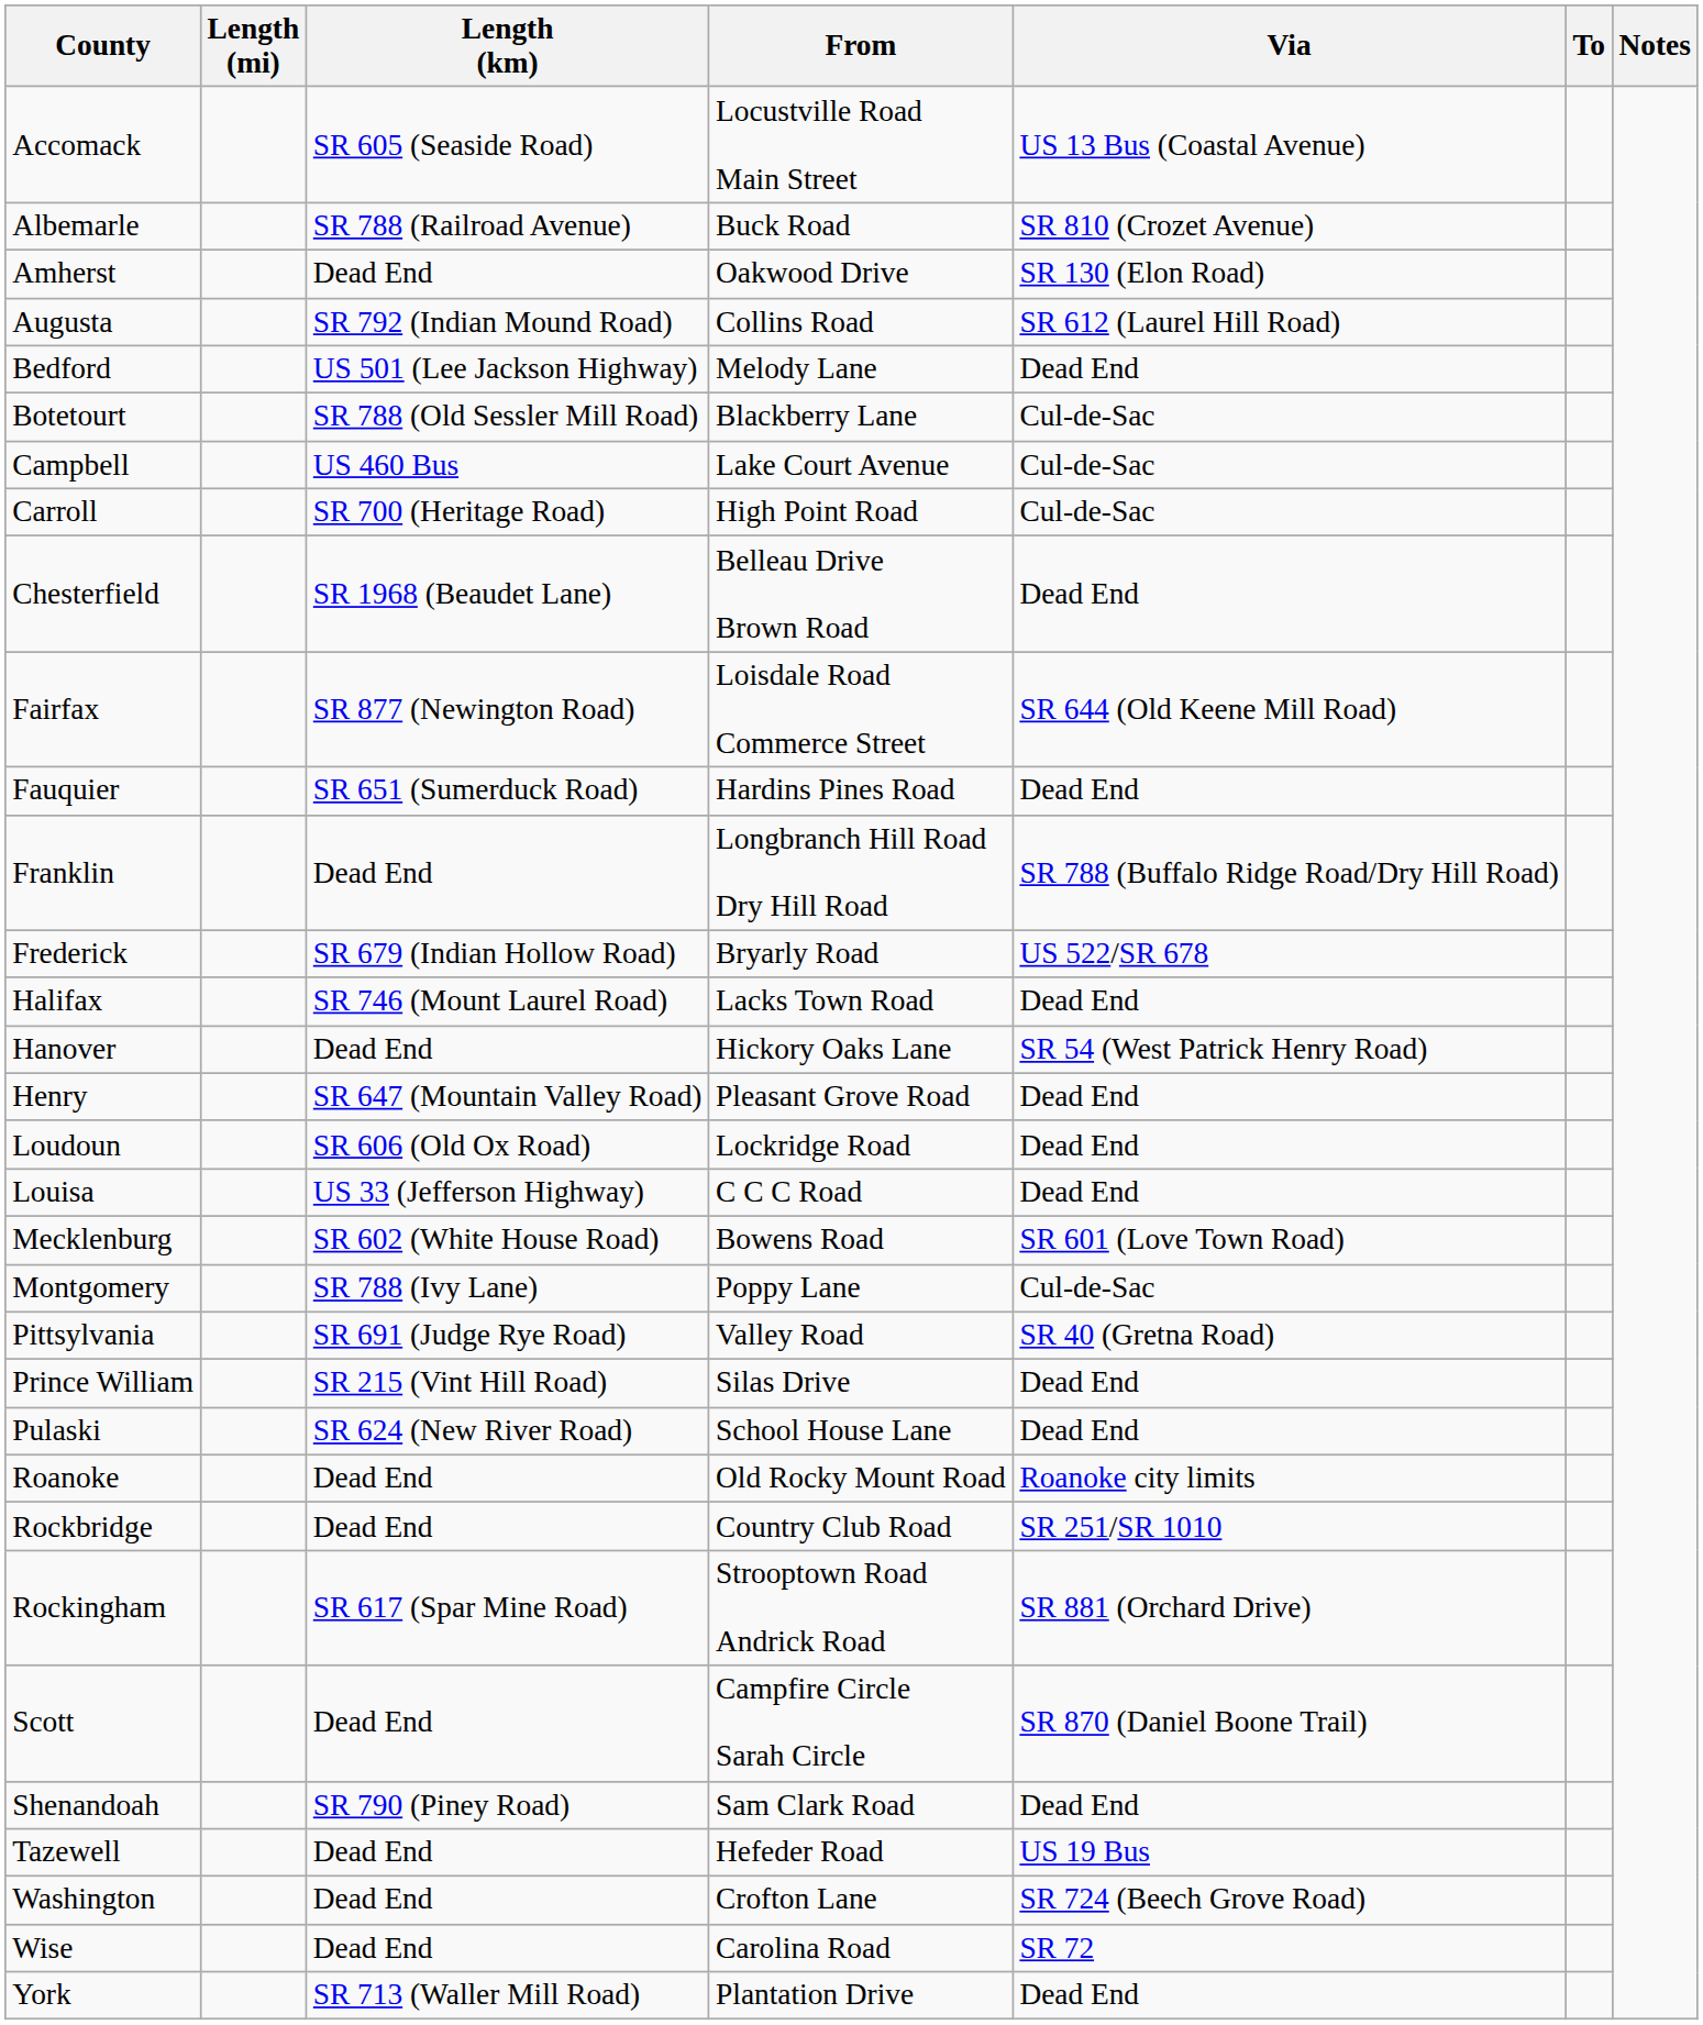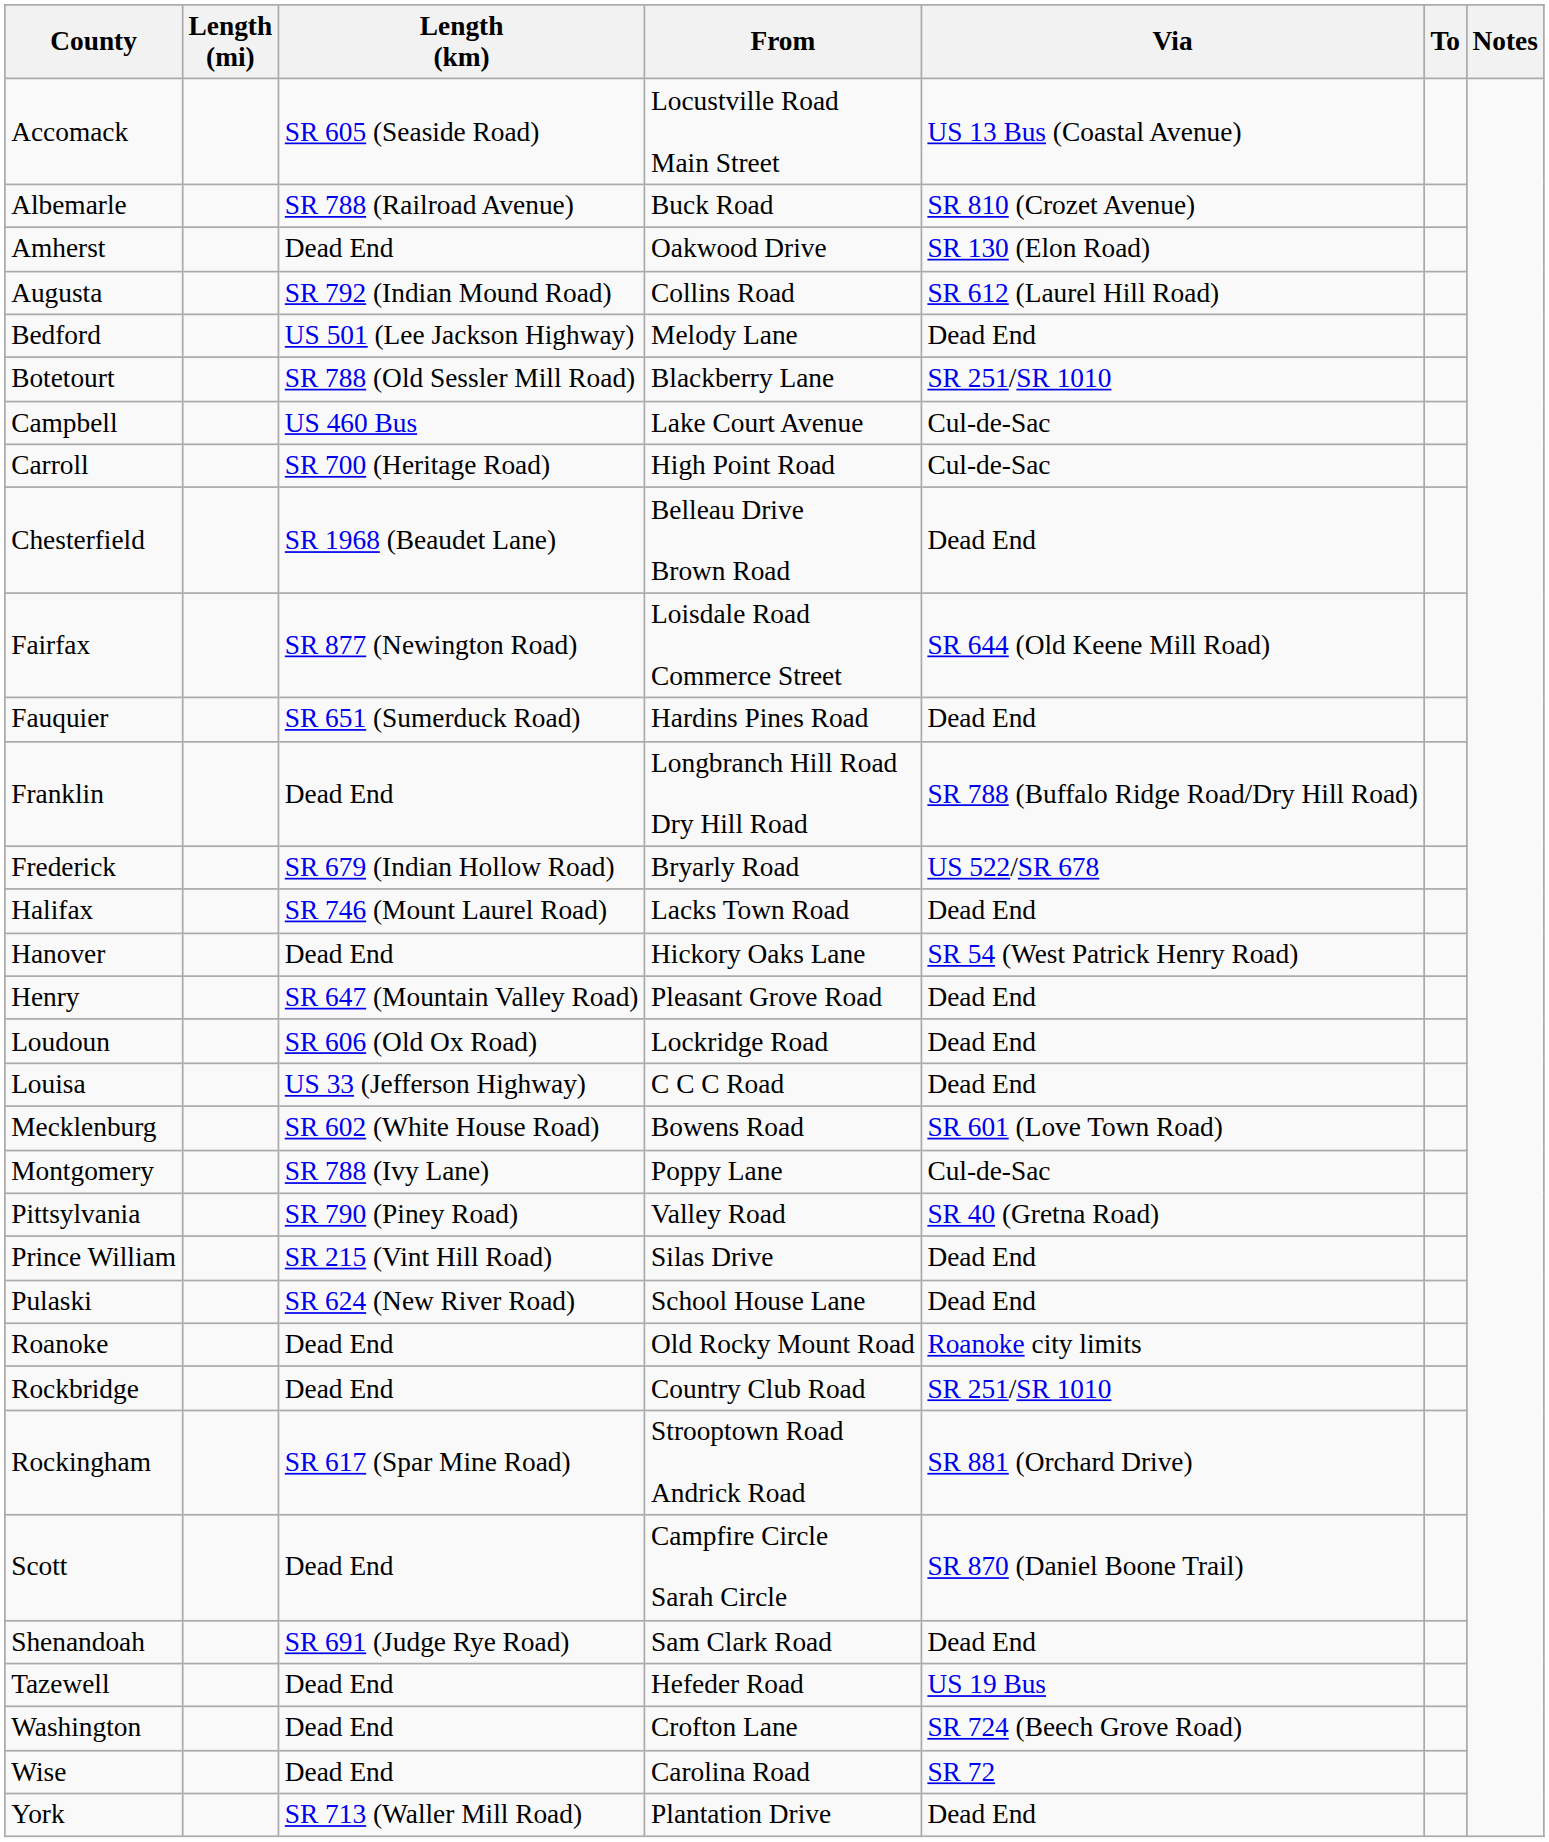Botetourt | Via: Cul-de-Sac -> SR 251/SR 1010
Pittsylvania | Length (km): SR 691 (Judge Rye Road) -> SR 790 (Piney Road)
Shenandoah | Length (km): SR 790 (Piney Road) -> SR 691 (Judge Rye Road)
